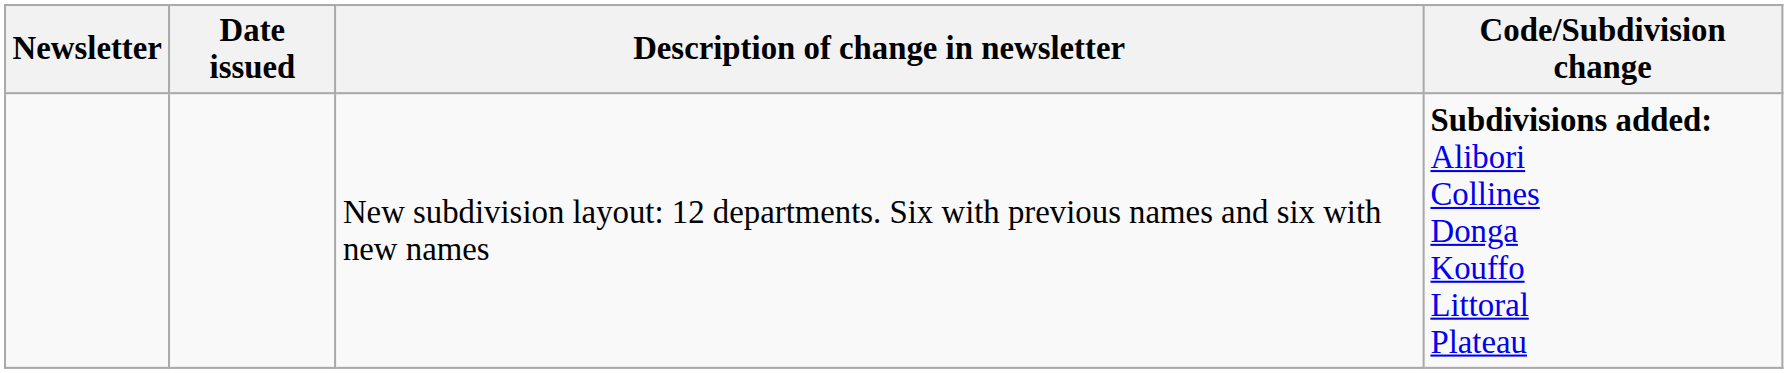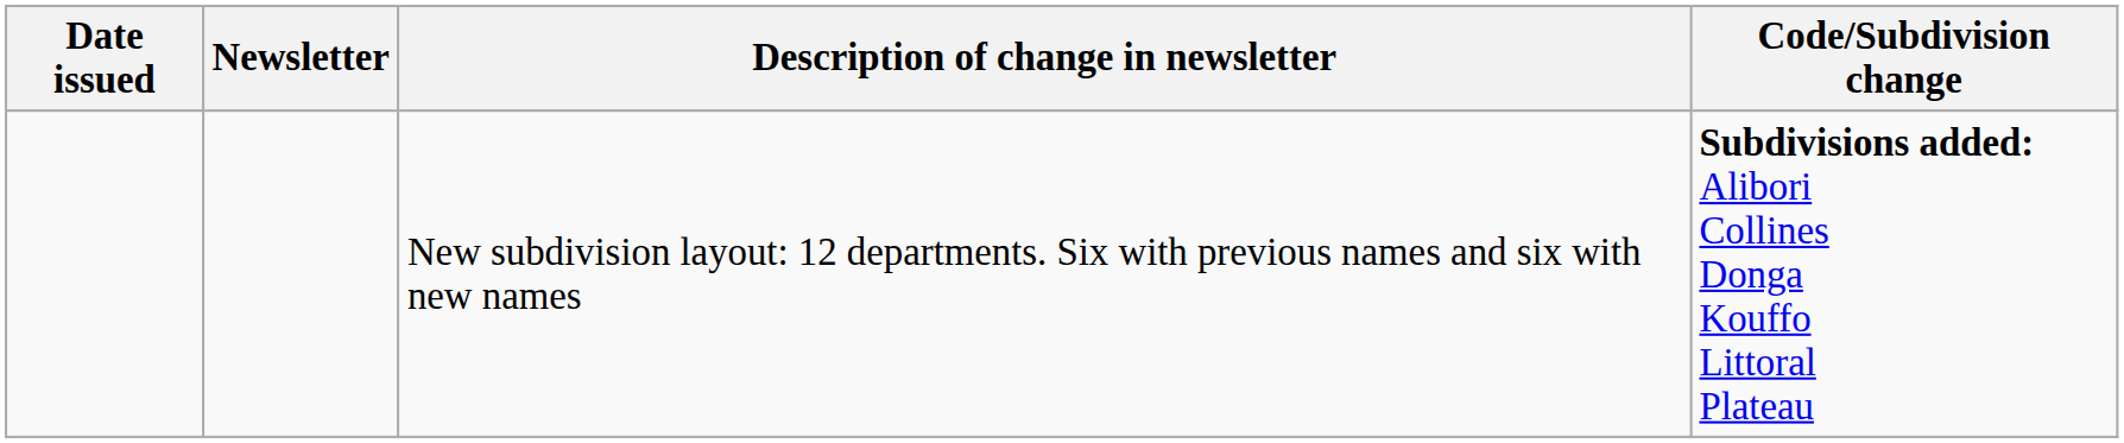columns swapped: Newsletter <-> Date issued
